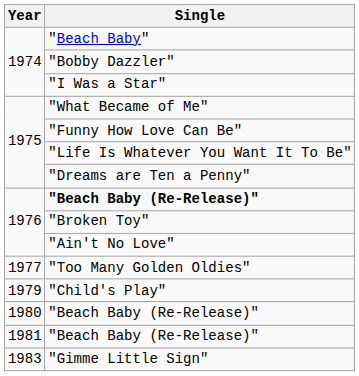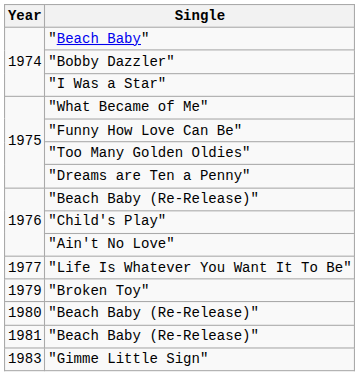row 7 | Single: "Life Is Whatever You Want It To Be" -> "Too Many Golden Oldies"
row 9 | Single: bold -> normal
row 10 | Single: "Broken Toy" -> "Child's Play"
row 12 | Single: "Too Many Golden Oldies" -> "Life Is Whatever You Want It To Be"
row 13 | Single: "Child's Play" -> "Broken Toy"
